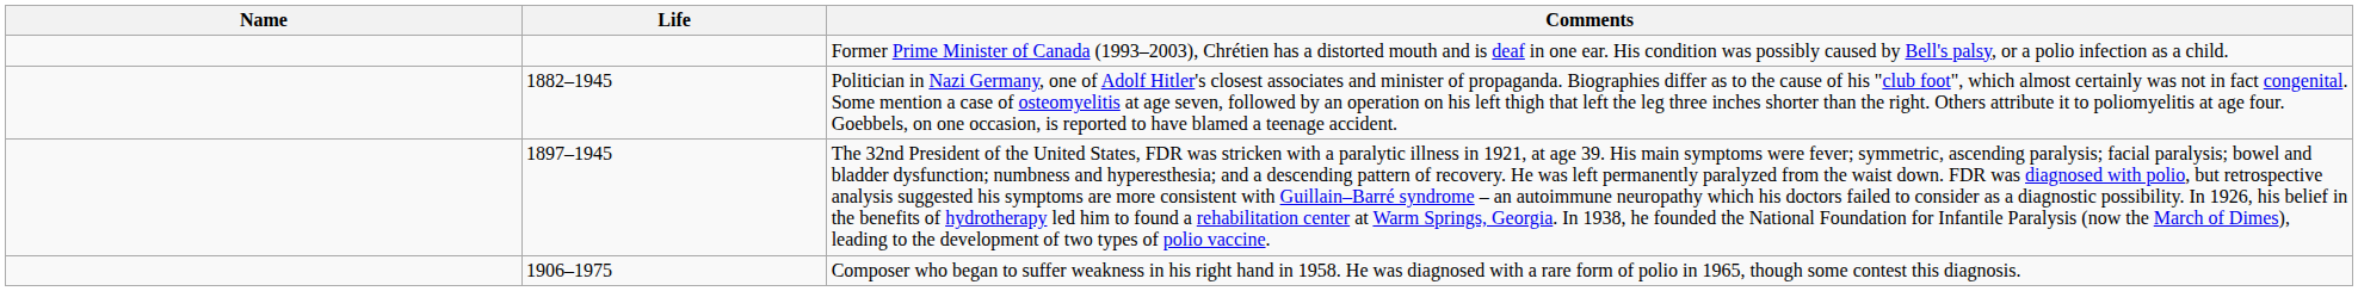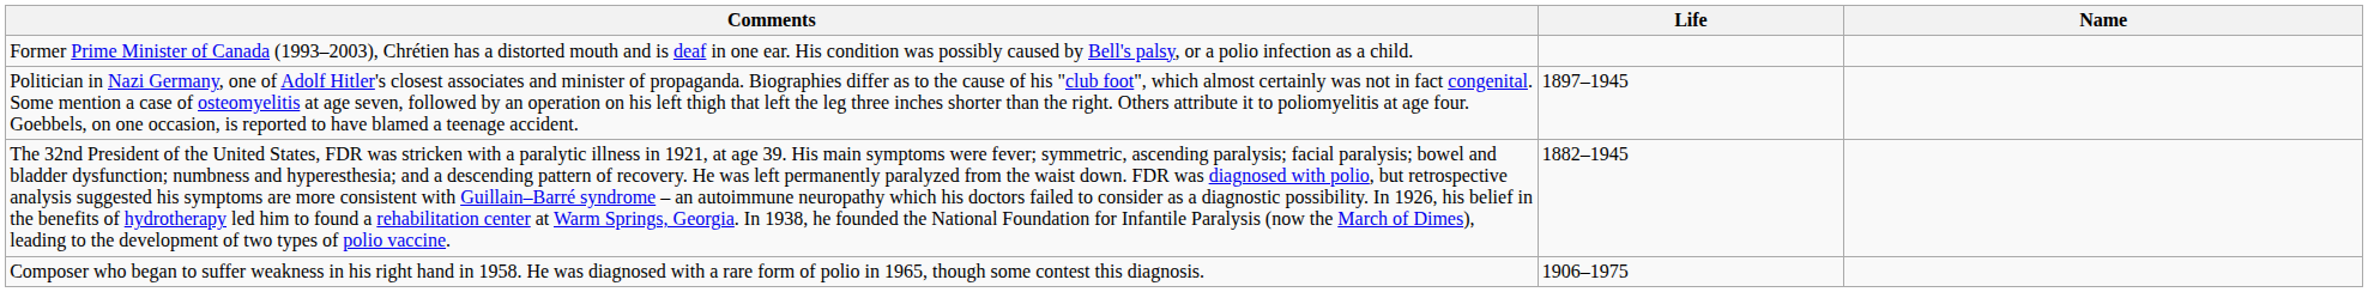columns swapped: Name <-> Comments
row 3 | Life: 1882–1945 -> 1897–1945
row 4 | Life: 1897–1945 -> 1882–1945
